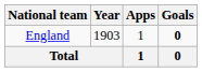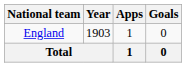England | Goals: bold -> normal
